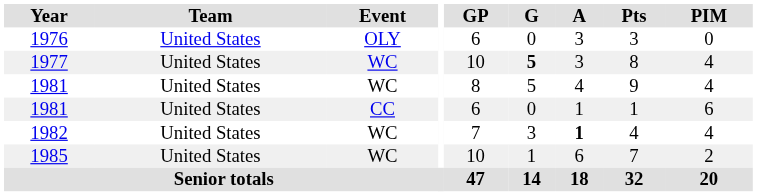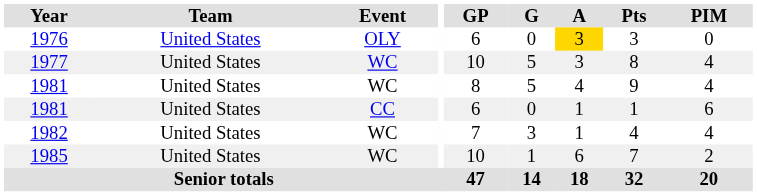1976 | A: no background -> gold background
1977 | G: bold -> normal
1982 | A: bold -> normal
